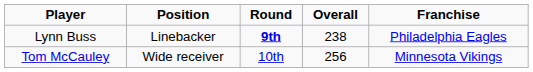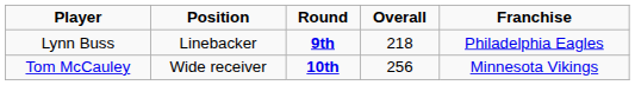Lynn Buss | Overall: 238 -> 218
Tom McCauley | Round: normal -> bold
